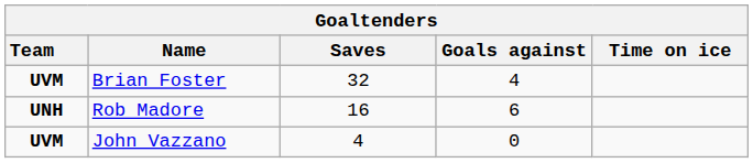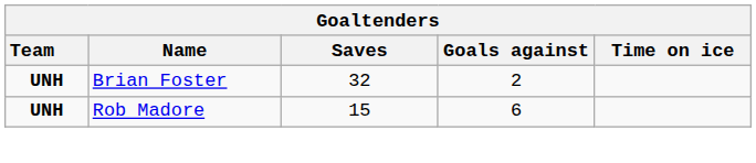Brian Foster | Team: UVM -> UNH
Brian Foster | Goals against: 4 -> 2
Rob Madore | Saves: 16 -> 15
- row: UVM | John Vazzano | 4 | 0
